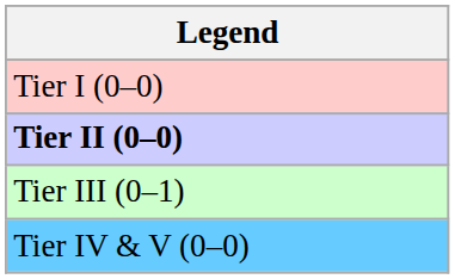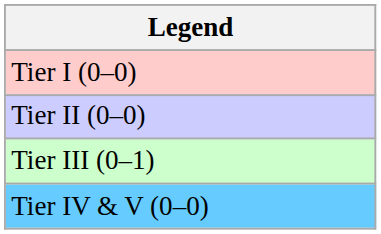row 3 | column 1: bold -> normal
